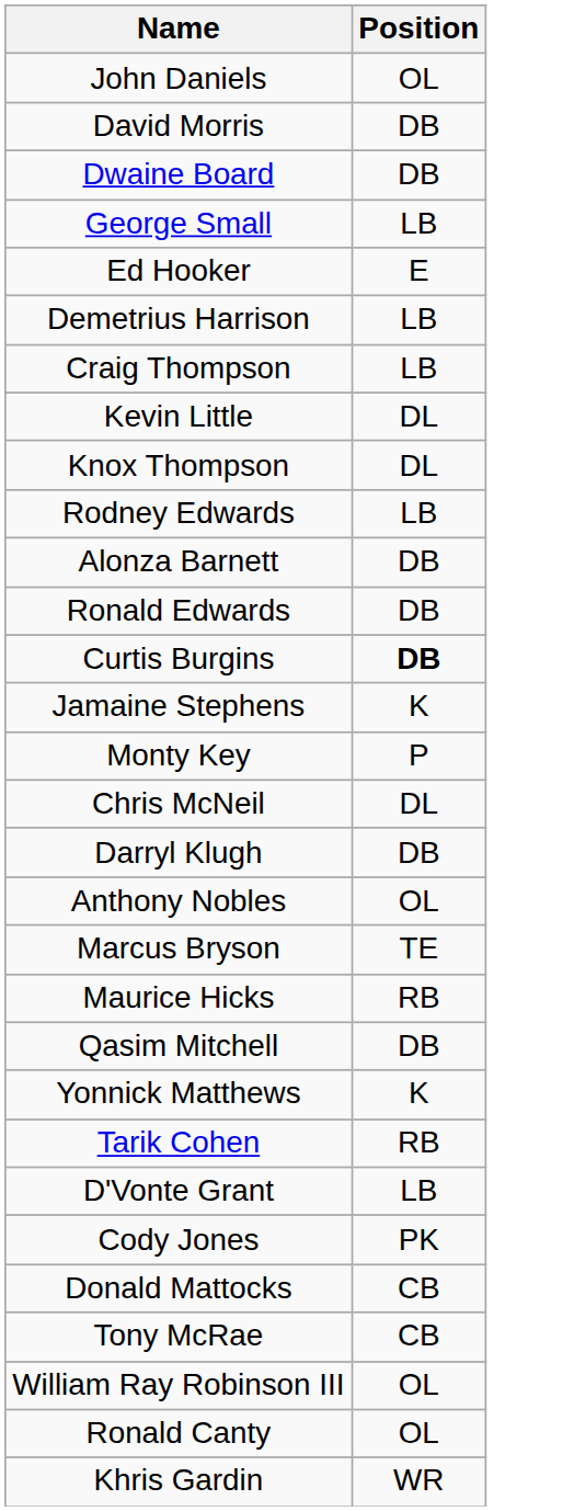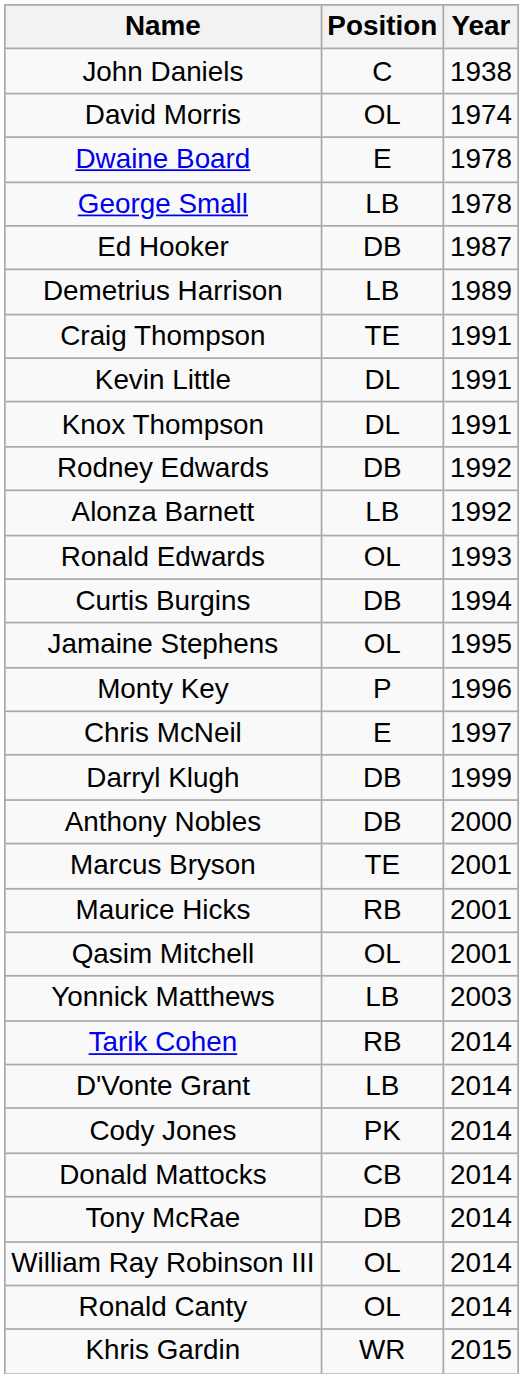+ column: Year | 1938 | 1974 | 1978 | 1978 | 1987 | 1989 | 1991 | 1991 | 1991 | 1992 | 1992 | 1993 | 1994 | 1995 | 1996 | 1997 | 1999 | 2000 | 2001 | 2001 | 2001 | 2003 | 2014 | 2014 | 2014 | 2014 | 2014 | 2014 | 2014 | 2015
John Daniels | Position: OL -> C
David Morris | Position: DB -> OL
Dwaine Board | Position: DB -> E
Ed Hooker | Position: E -> DB
Craig Thompson | Position: LB -> TE
Rodney Edwards | Position: LB -> DB
Alonza Barnett | Position: DB -> LB
Ronald Edwards | Position: DB -> OL
Curtis Burgins | Position: bold -> normal
Jamaine Stephens | Position: K -> OL
Chris McNeil | Position: DL -> E
Anthony Nobles | Position: OL -> DB
Qasim Mitchell | Position: DB -> OL
Yonnick Matthews | Position: K -> LB
Tony McRae | Position: CB -> DB
